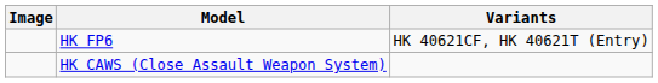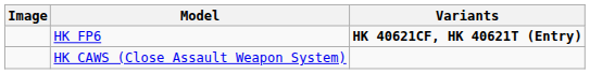HK FP6 | Variants: normal -> bold
